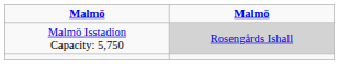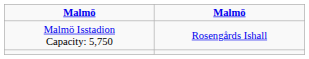Malmö Isstadion Capacity: 5,750 | column 2: lightgrey background -> no background
